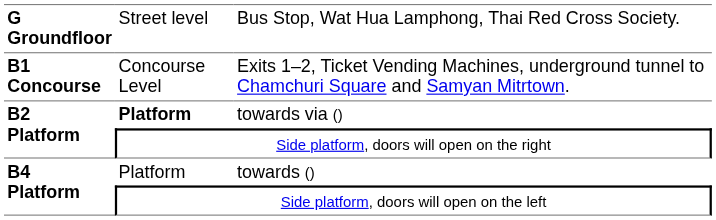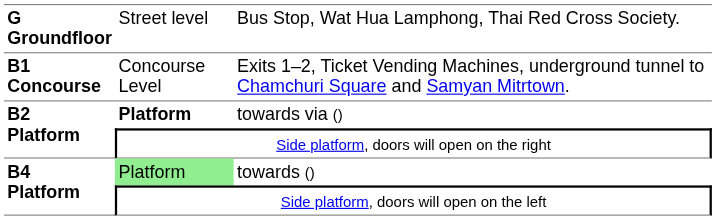towards () | column 2: no background -> lightgreen background
